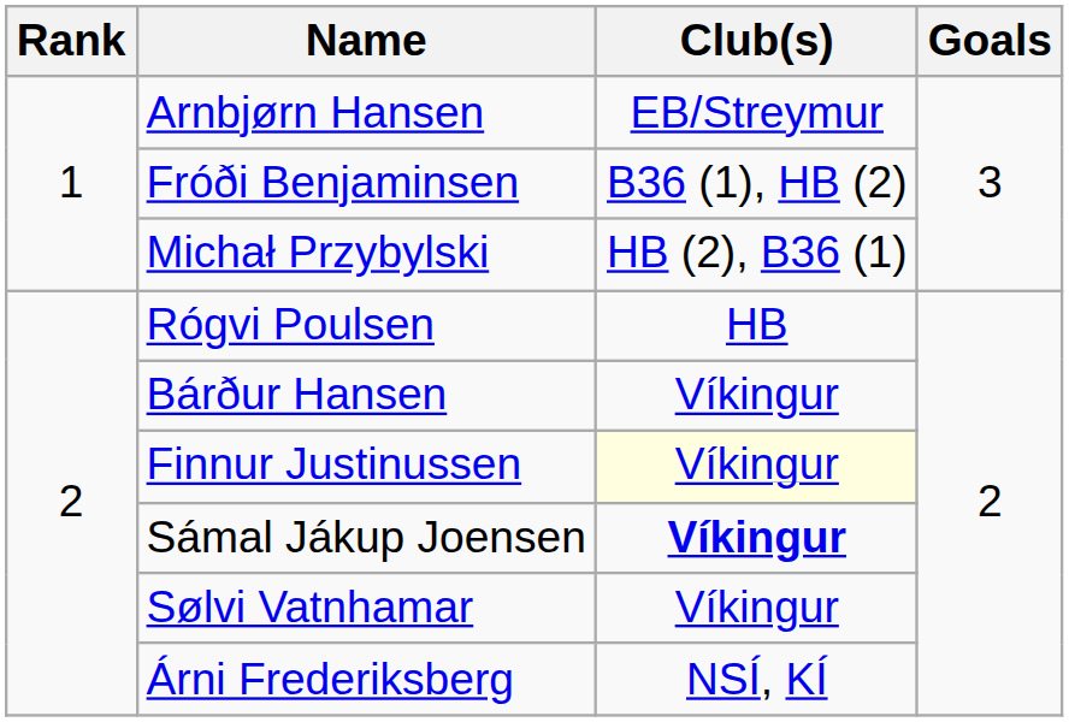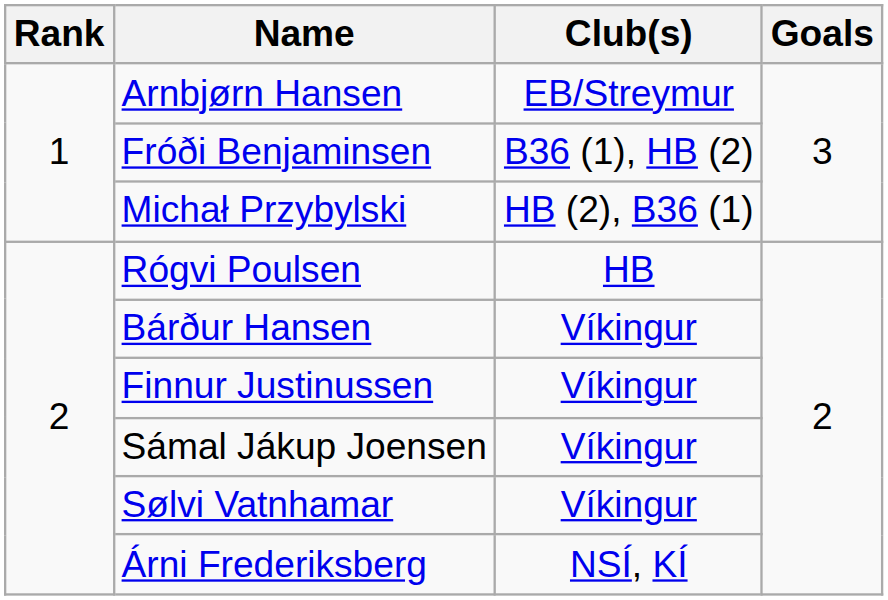Finnur Justinussen | Club(s): lightyellow background -> no background
Sámal Jákup Joensen | Club(s): bold -> normal
